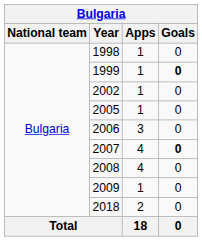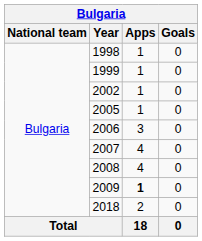1999 | Goals: bold -> normal
2007 | Goals: bold -> normal
2009 | Apps: normal -> bold
